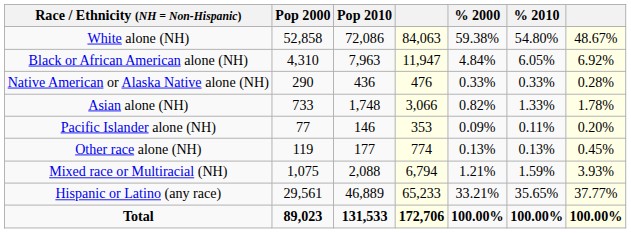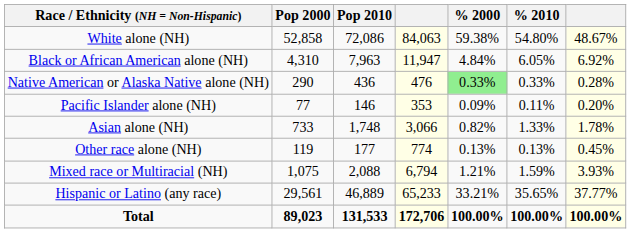Native American or Alaska Native alone (NH) | % 2000: no background -> lightgreen background
rows swapped: Asian alone (NH) <-> Pacific Islander alone (NH)
